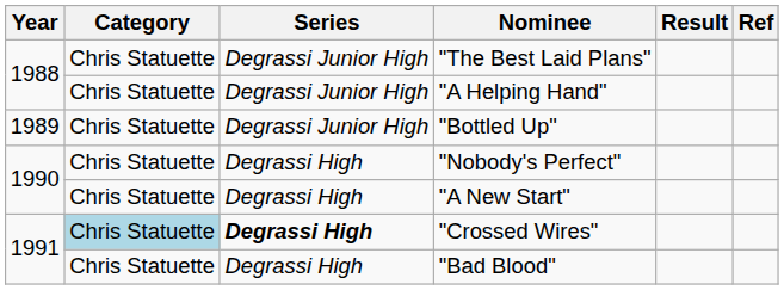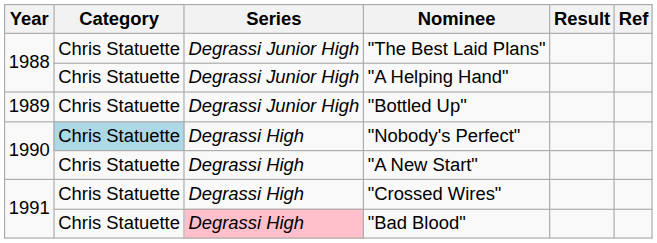"Nobody's Perfect" | Category: no background -> lightblue background
"Crossed Wires" | Category: lightblue background -> no background
"Crossed Wires" | Series: bold -> normal
"Bad Blood" | Series: no background -> pink background
